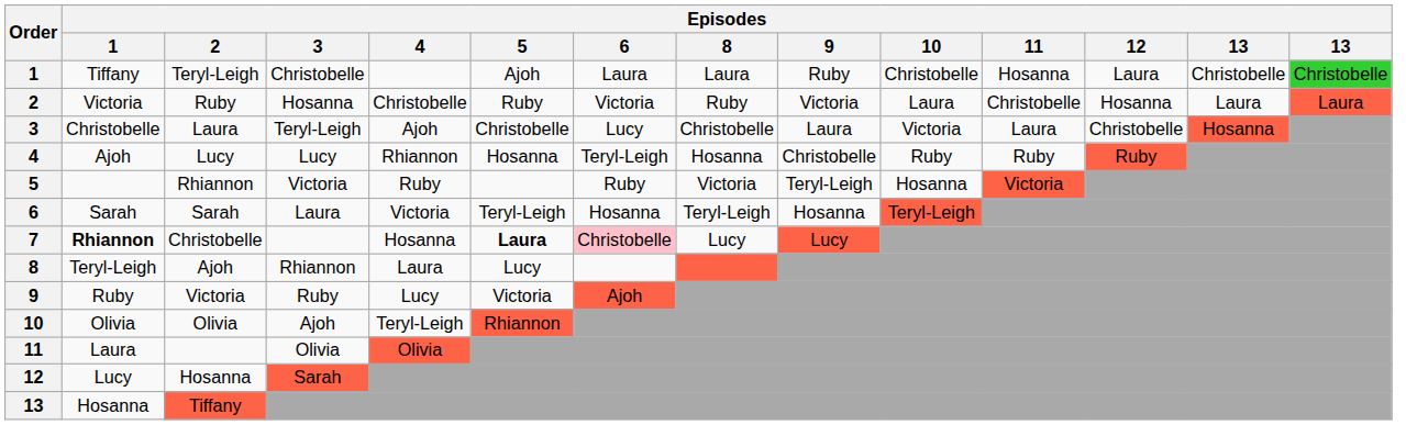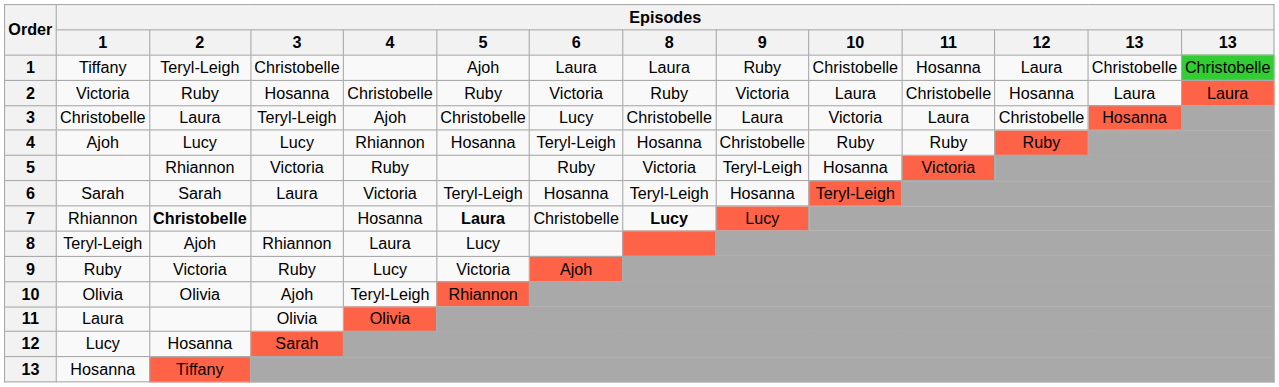7 | Episodes / 1: bold -> normal
7 | Episodes / 2: normal -> bold
7 | Episodes / 6: pink background -> no background
7 | Episodes / 8: normal -> bold
